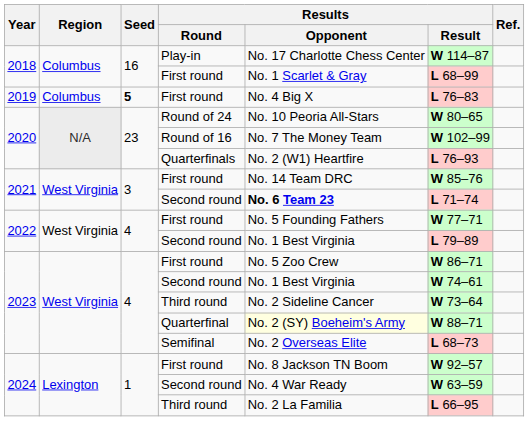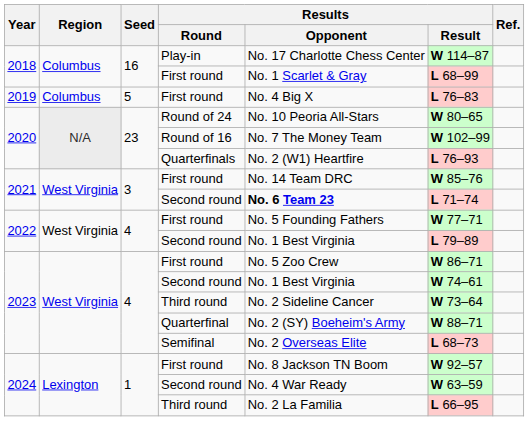2019 / First round | Seed: bold -> normal
Quarterfinal | Results / Opponent: lightyellow background -> no background
